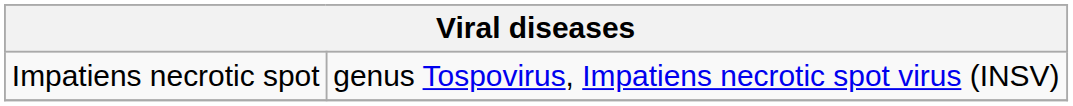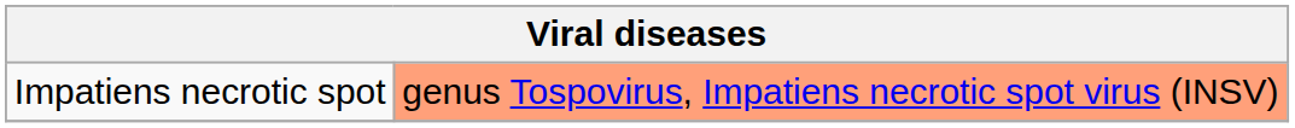Impatiens necrotic spot | column 2: no background -> lightsalmon background
